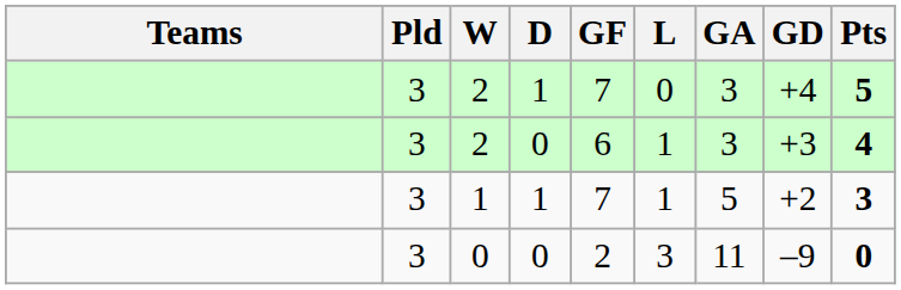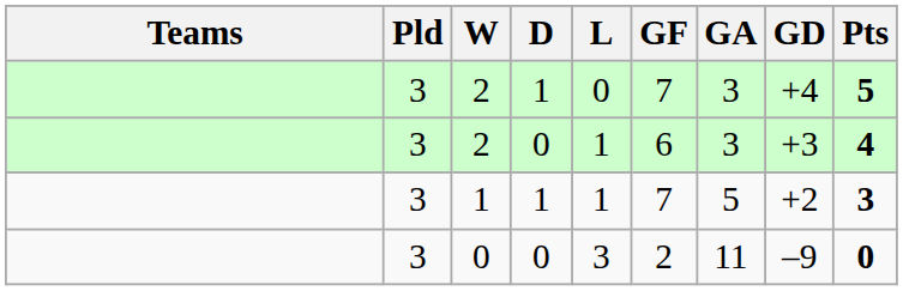columns swapped: L <-> GF
